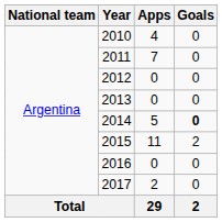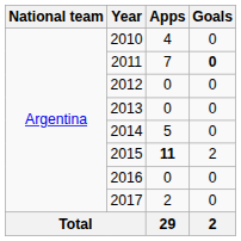2011 | Goals: normal -> bold
2014 | Goals: bold -> normal
2015 | Apps: normal -> bold
